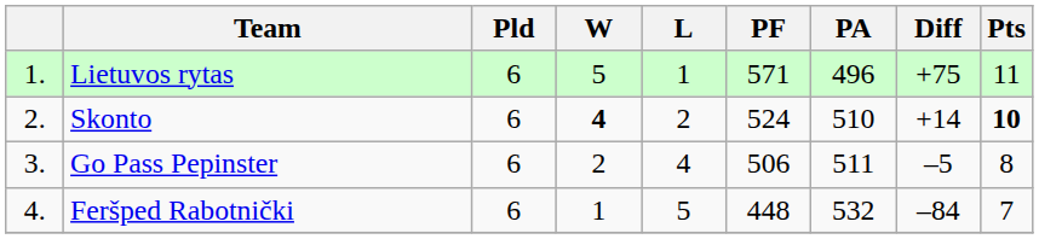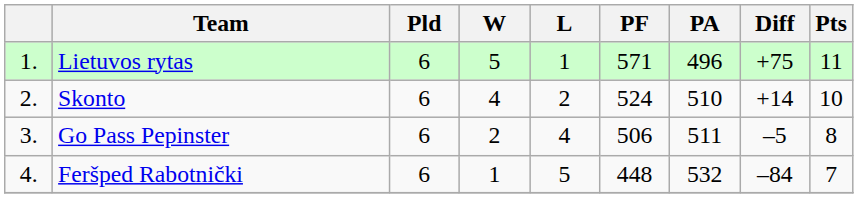Skonto | W: bold -> normal
Skonto | Pts: bold -> normal
